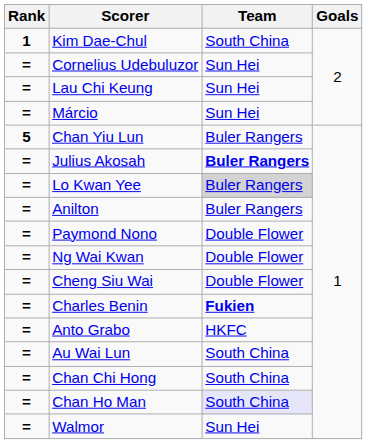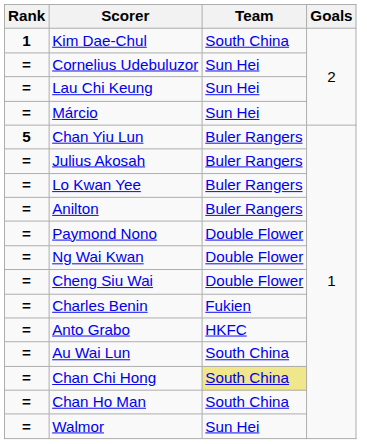Julius Akosah | Team: bold -> normal
Lo Kwan Yee | Team: lightgrey background -> no background
Charles Benin | Team: bold -> normal
Chan Chi Hong | Team: no background -> khaki background
Chan Ho Man | Team: lavender background -> no background
